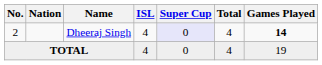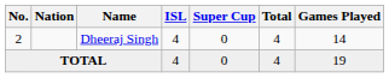2 | Super Cup: lavender background -> no background
2 | Games Played: bold -> normal
